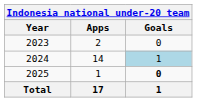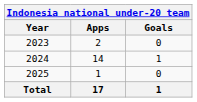2024 | Goals: lightblue background -> no background
2025 | Goals: bold -> normal
